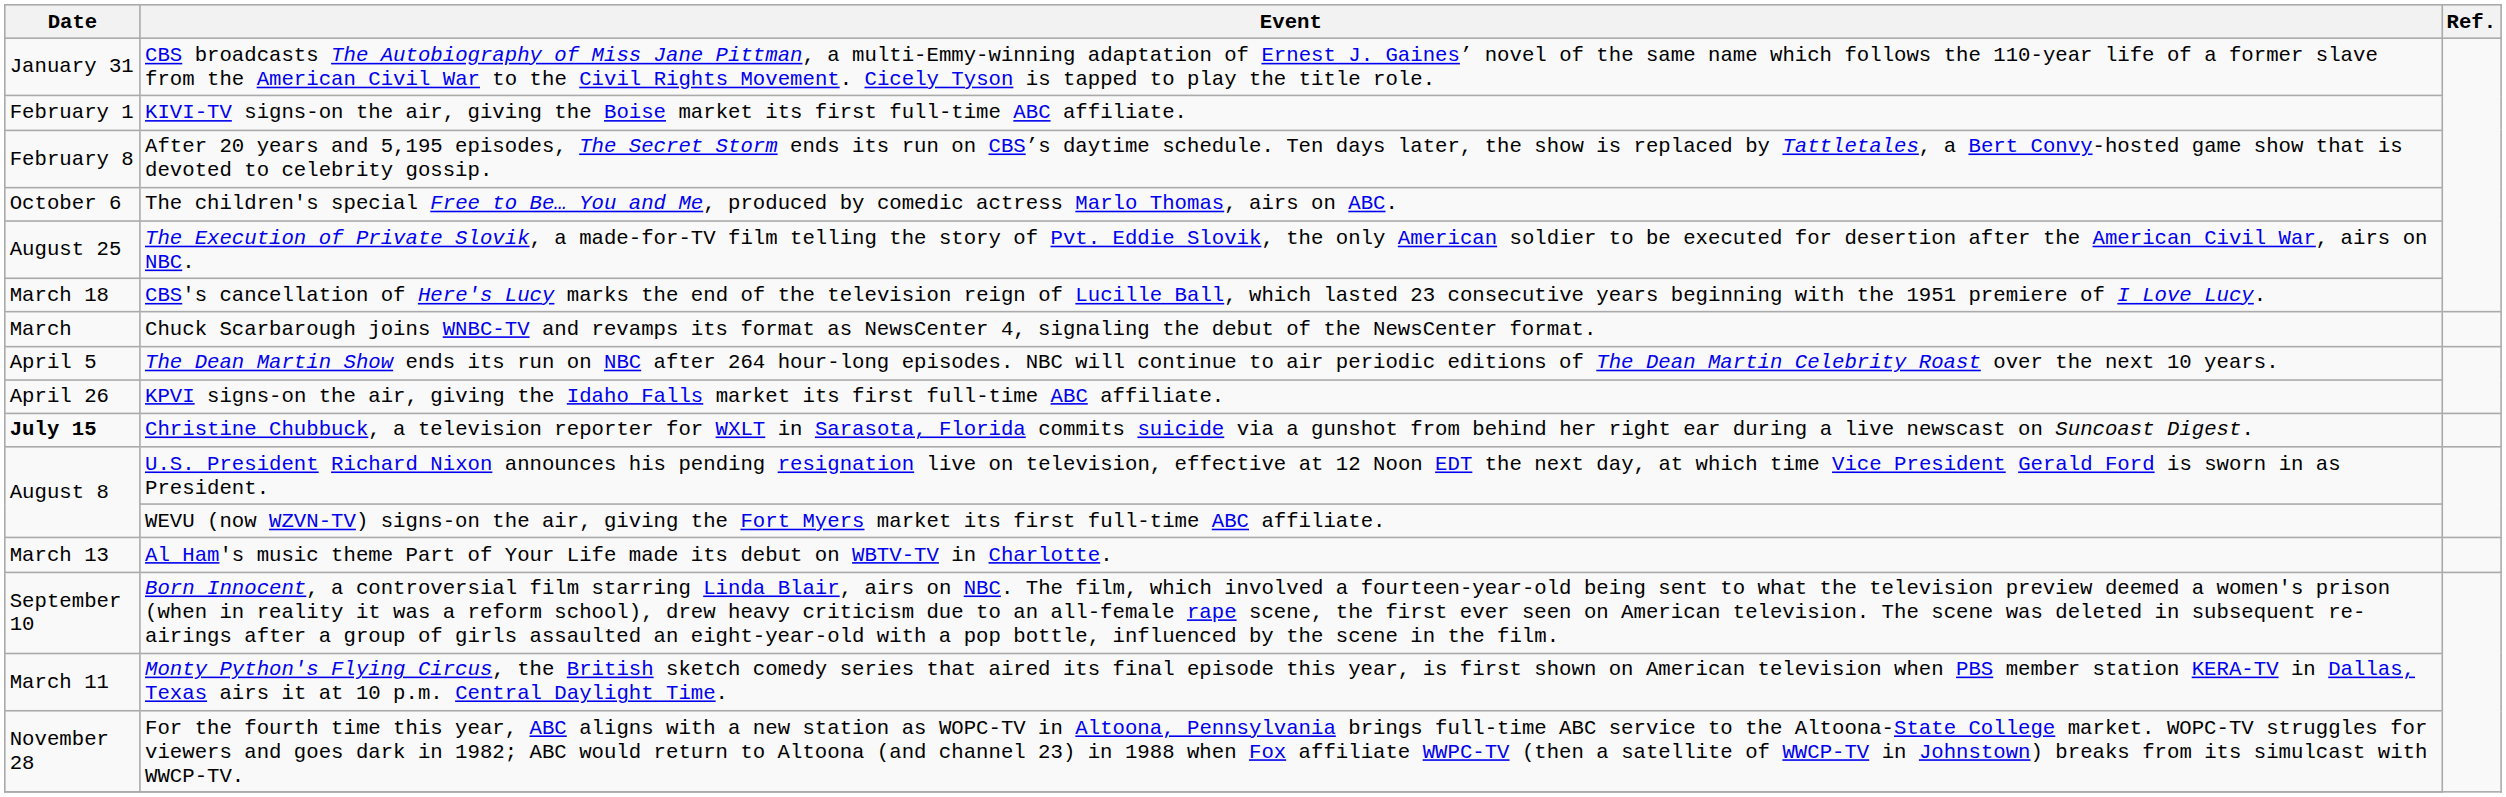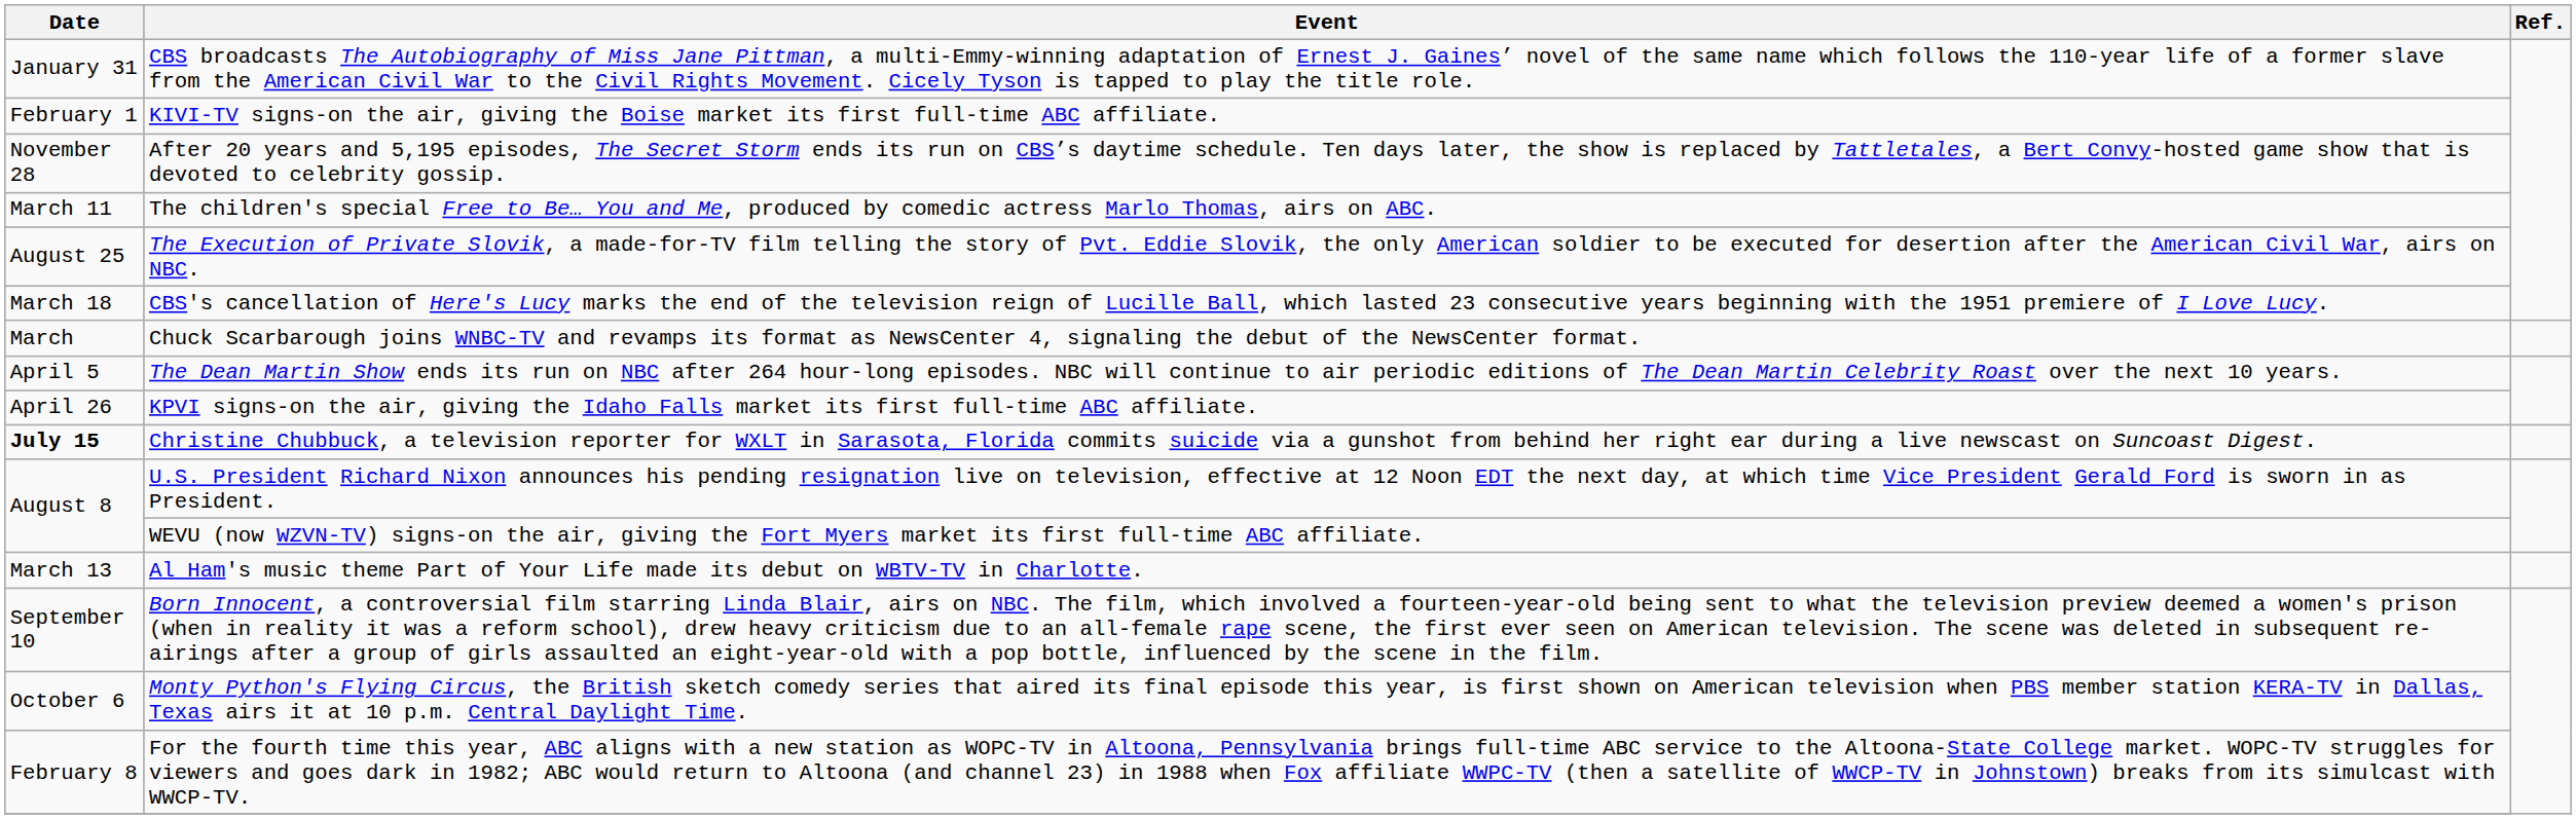row 4 | Date: February 8 -> November 28
row 5 | Date: October 6 -> March 11
row 16 | Date: March 11 -> October 6
row 17 | Date: November 28 -> February 8
